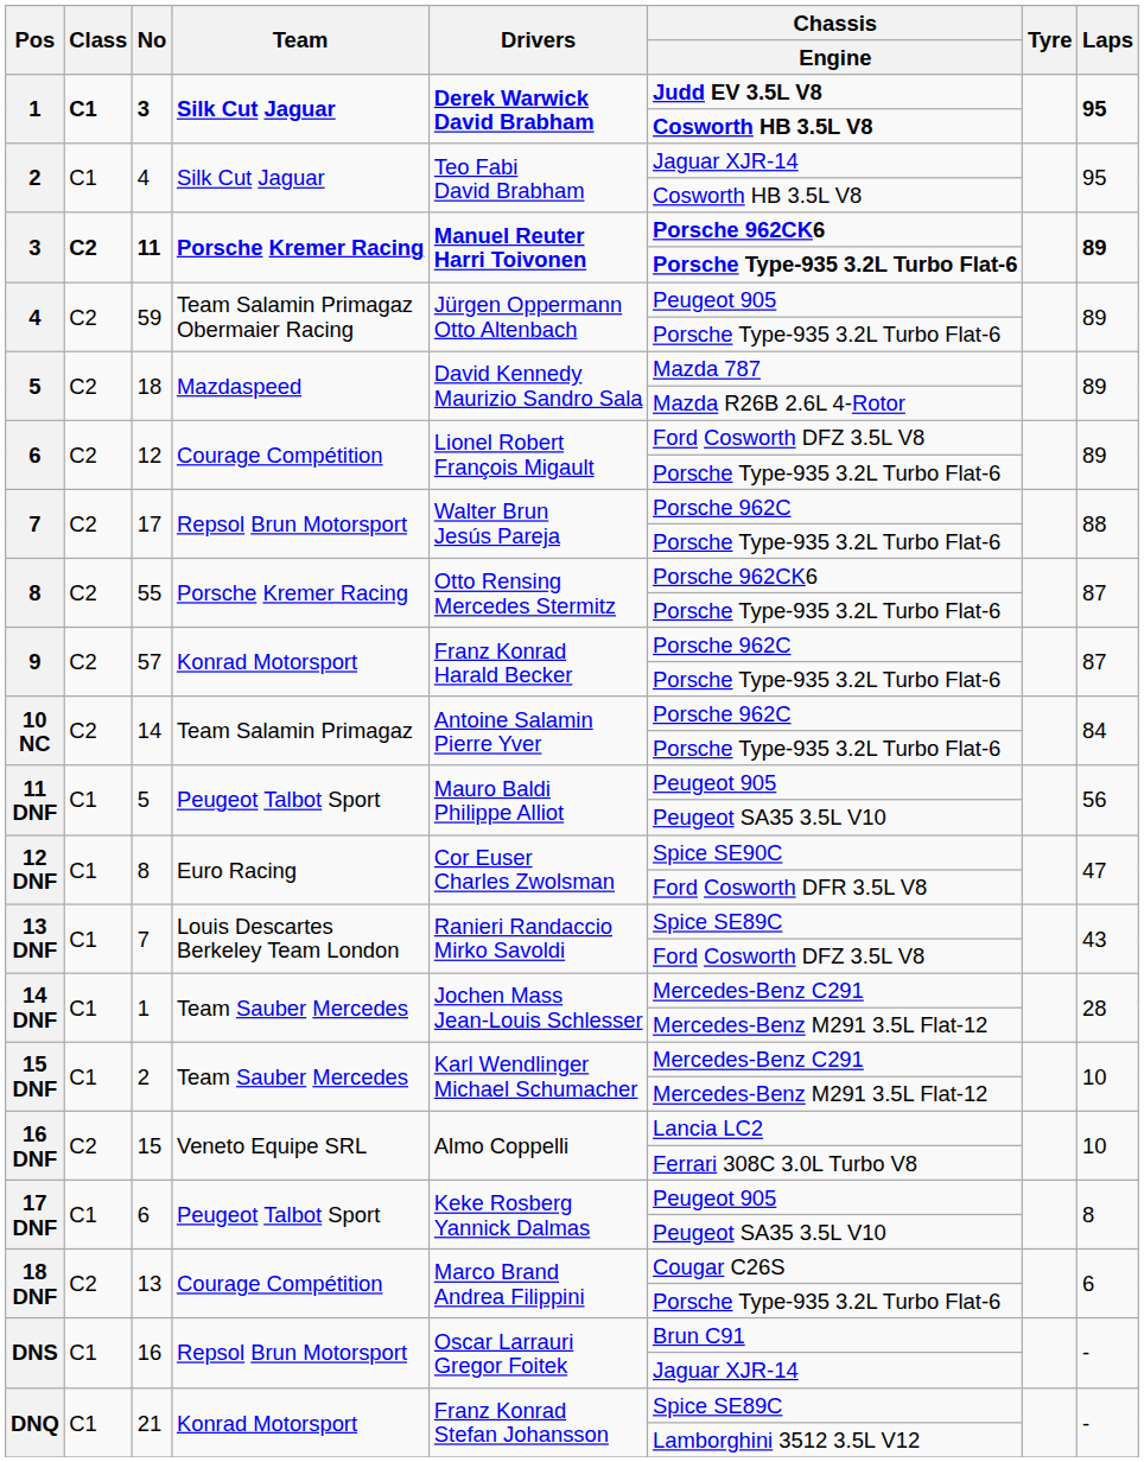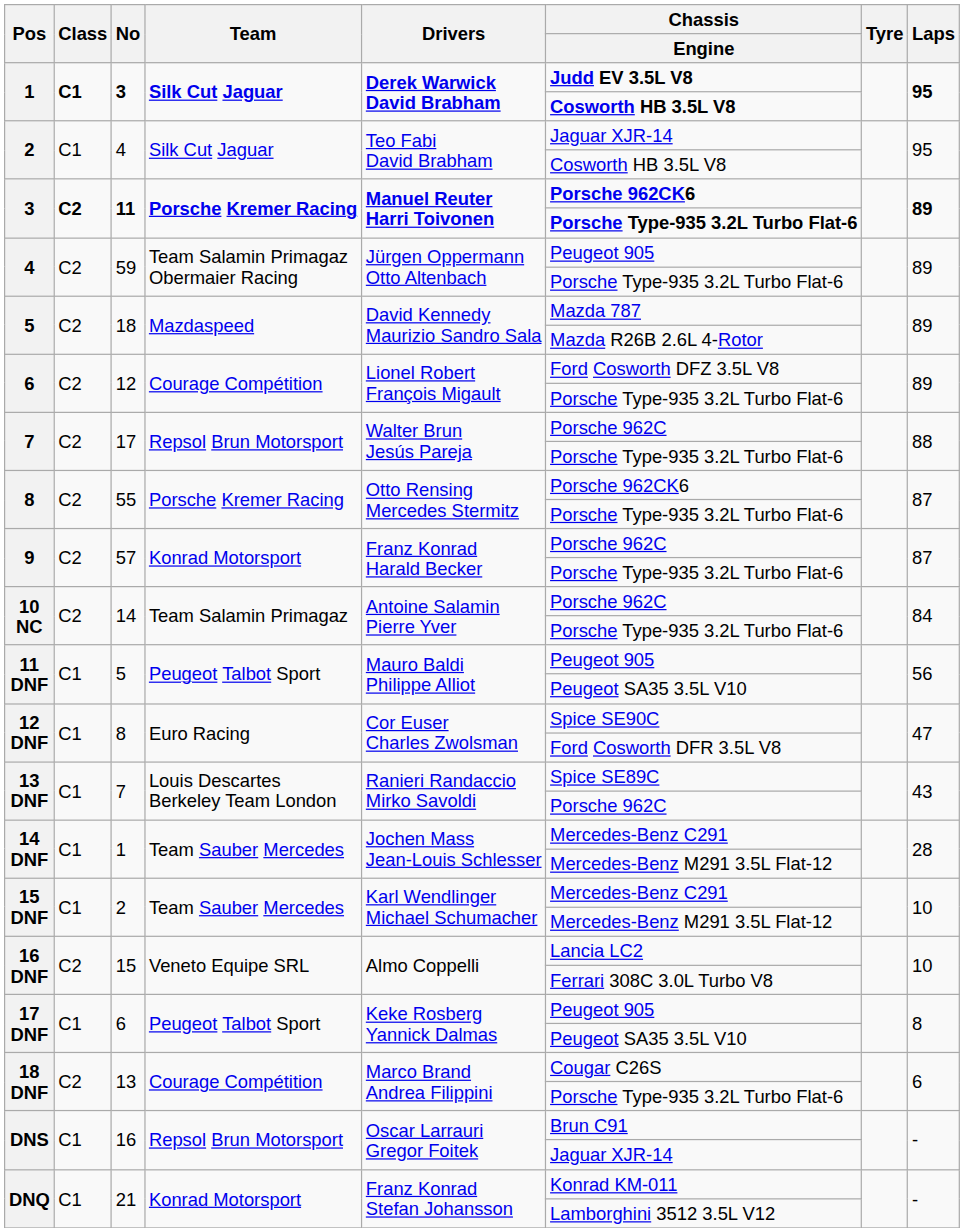row 28 | Chassis / Engine: Ford Cosworth DFZ 3.5L V8 -> Porsche 962C
row 41 | Chassis / Engine: Spice SE89C -> Konrad KM-011
